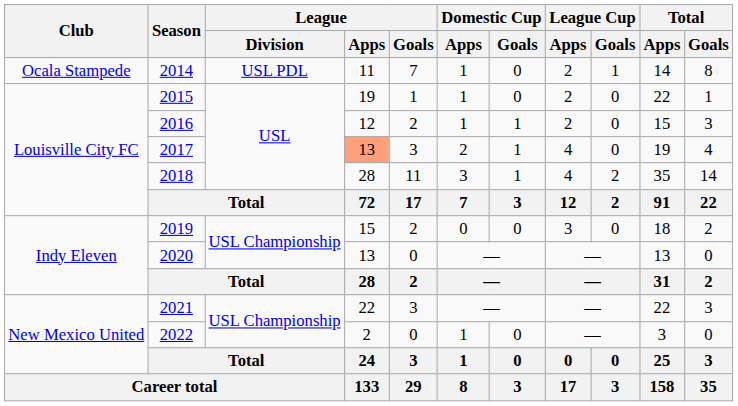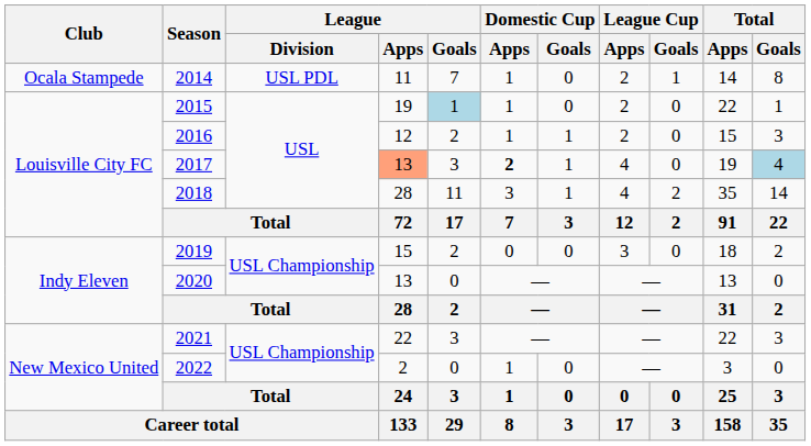2015 | League / Goals: no background -> lightblue background
2017 | Domestic Cup / Apps: normal -> bold
2017 | Total / Goals: no background -> lightblue background
